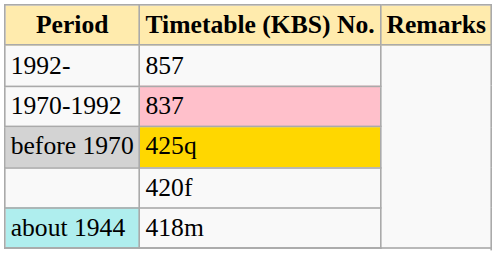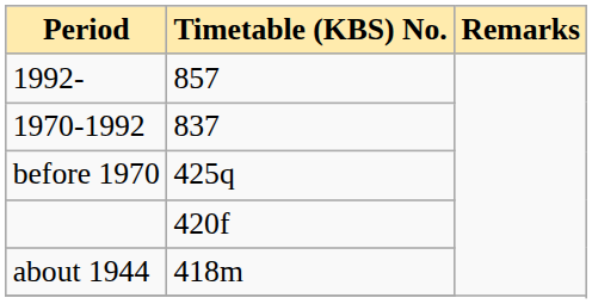1970-1992 | Timetable (KBS) No.: pink background -> no background
before 1970 | Period: lightgrey background -> no background
before 1970 | Timetable (KBS) No.: gold background -> no background
about 1944 | Period: paleturquoise background -> no background
